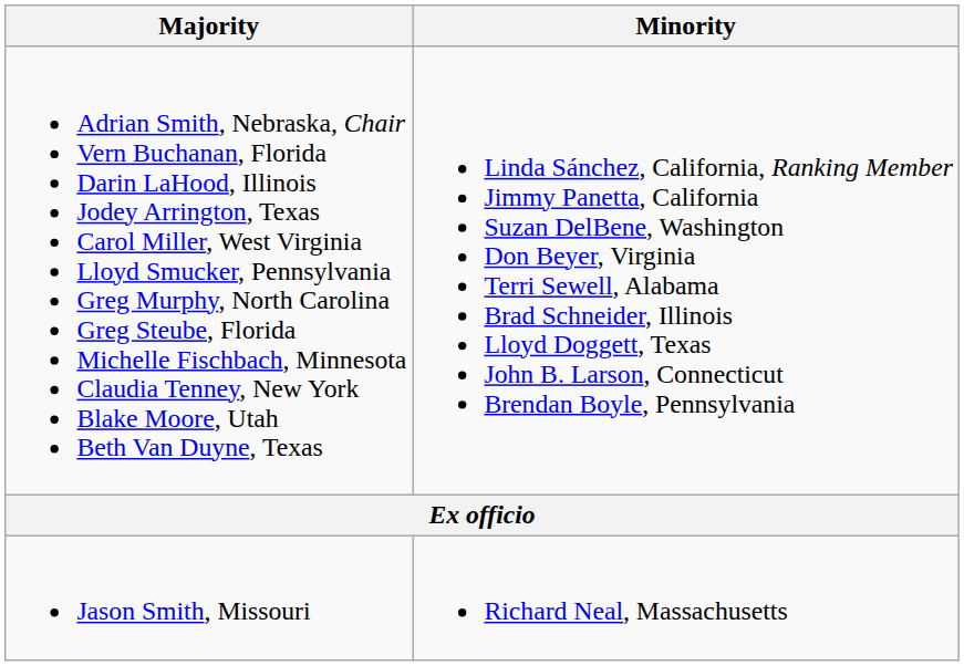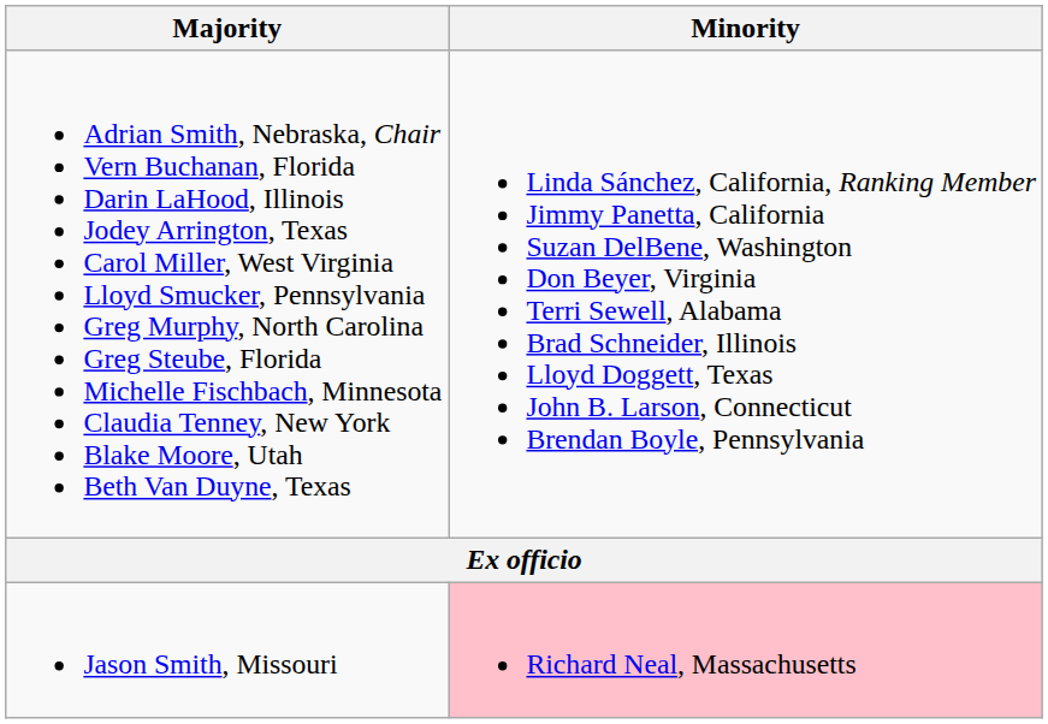Jason Smith, Missouri | Minority: no background -> pink background
